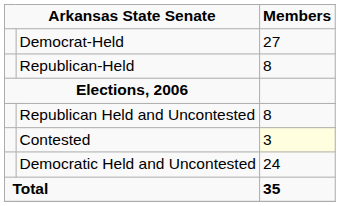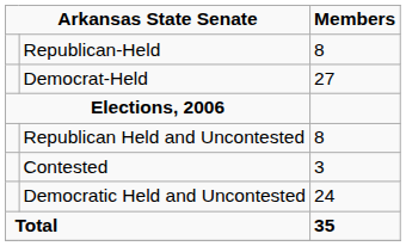rows swapped: Republican-Held <-> Democrat-Held
Contested | column 3: lightyellow background -> no background
